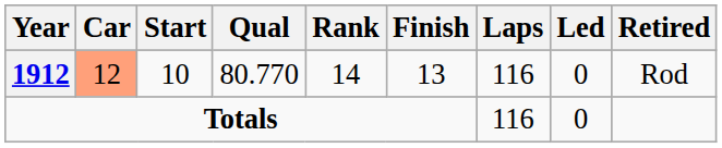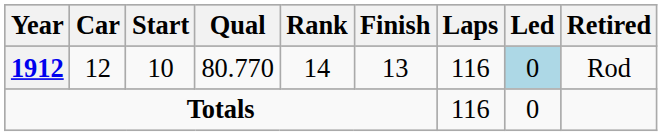1912 | Car: lightsalmon background -> no background
1912 | Led: no background -> lightblue background
